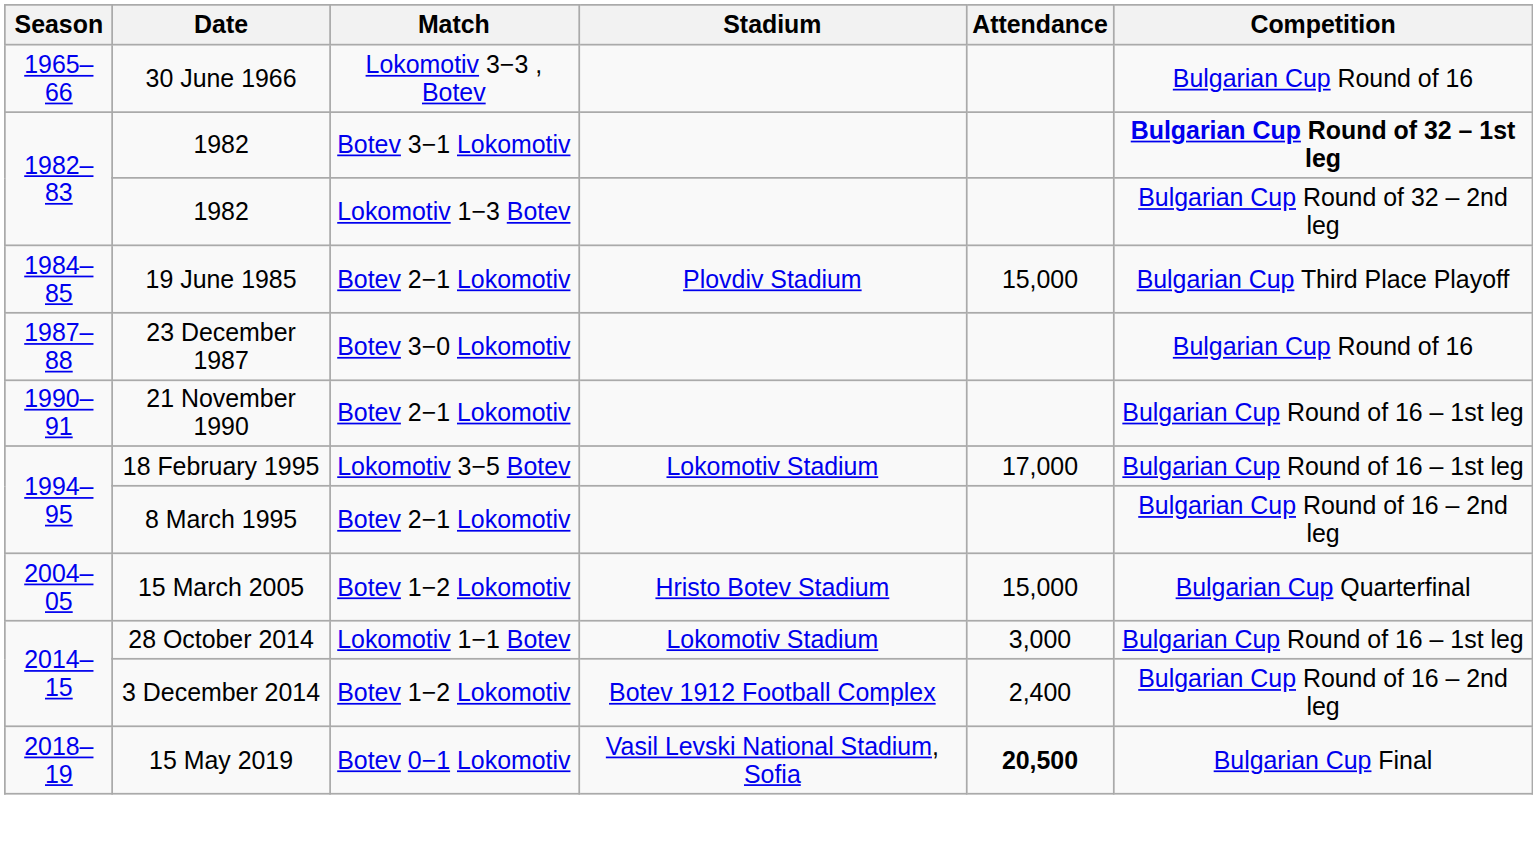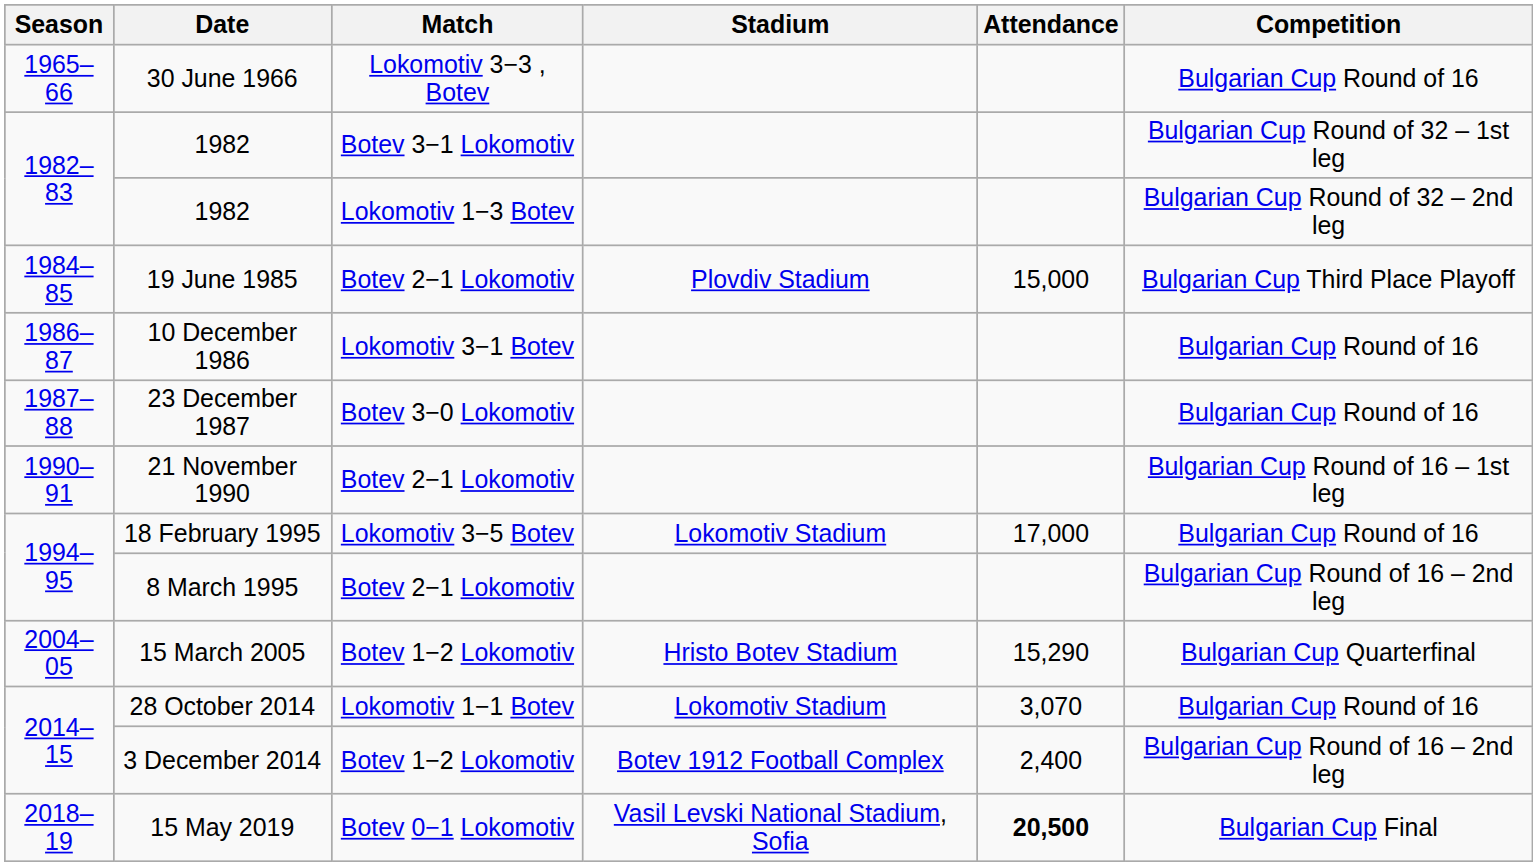1982 / Botev 3−1 Lokomotiv | Competition: bold -> normal
+ row: 1986–87 | 10 December 1986 | Lokomotiv 3−1 Botev | Bulgarian Cup Round of 16
18 February 1995 | Competition: Bulgarian Cup Round of 16 – 1st leg -> Bulgarian Cup Round of 16
15 March 2005 | Attendance: 15,000 -> 15,290
28 October 2014 | Attendance: 3,000 -> 3,070
28 October 2014 | Competition: Bulgarian Cup Round of 16 – 1st leg -> Bulgarian Cup Round of 16
